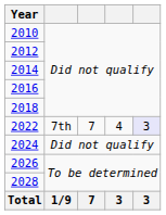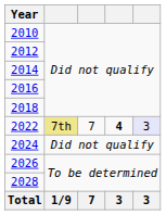2022 | column 2: no background -> khaki background
2022 | column 4: normal -> bold
